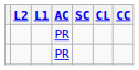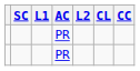columns swapped: L2 <-> SC
